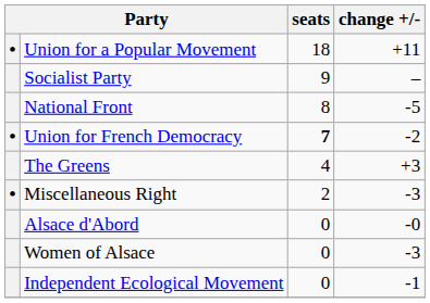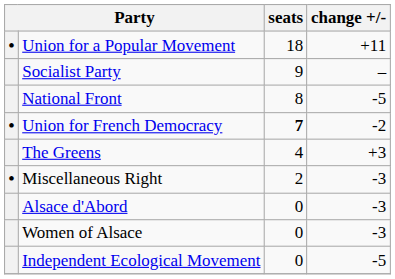Alsace d'Abord | change +/-: -0 -> -3
Independent Ecological Movement | change +/-: -1 -> -5
